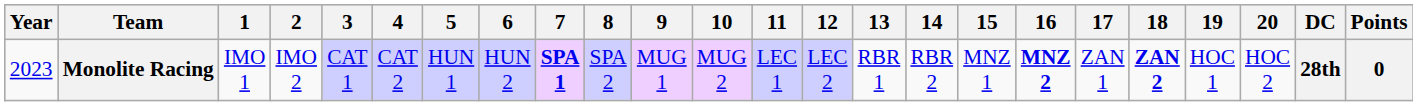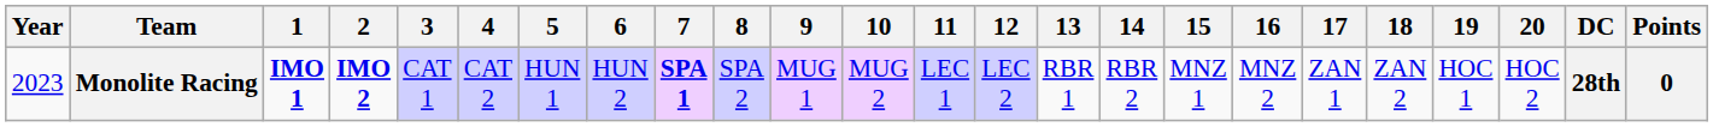Monolite Racing | 1: normal -> bold
Monolite Racing | 2: normal -> bold
Monolite Racing | 16: bold -> normal
Monolite Racing | 18: bold -> normal
